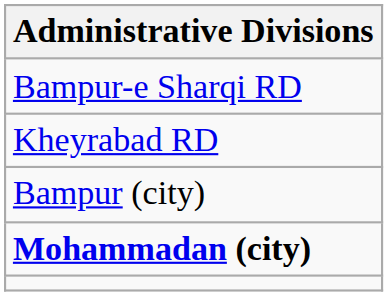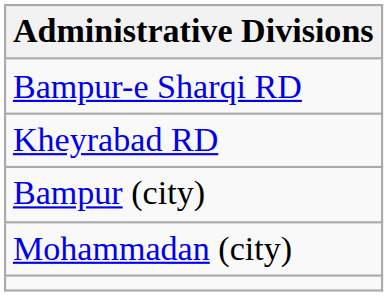row 5 | column 1: bold -> normal
